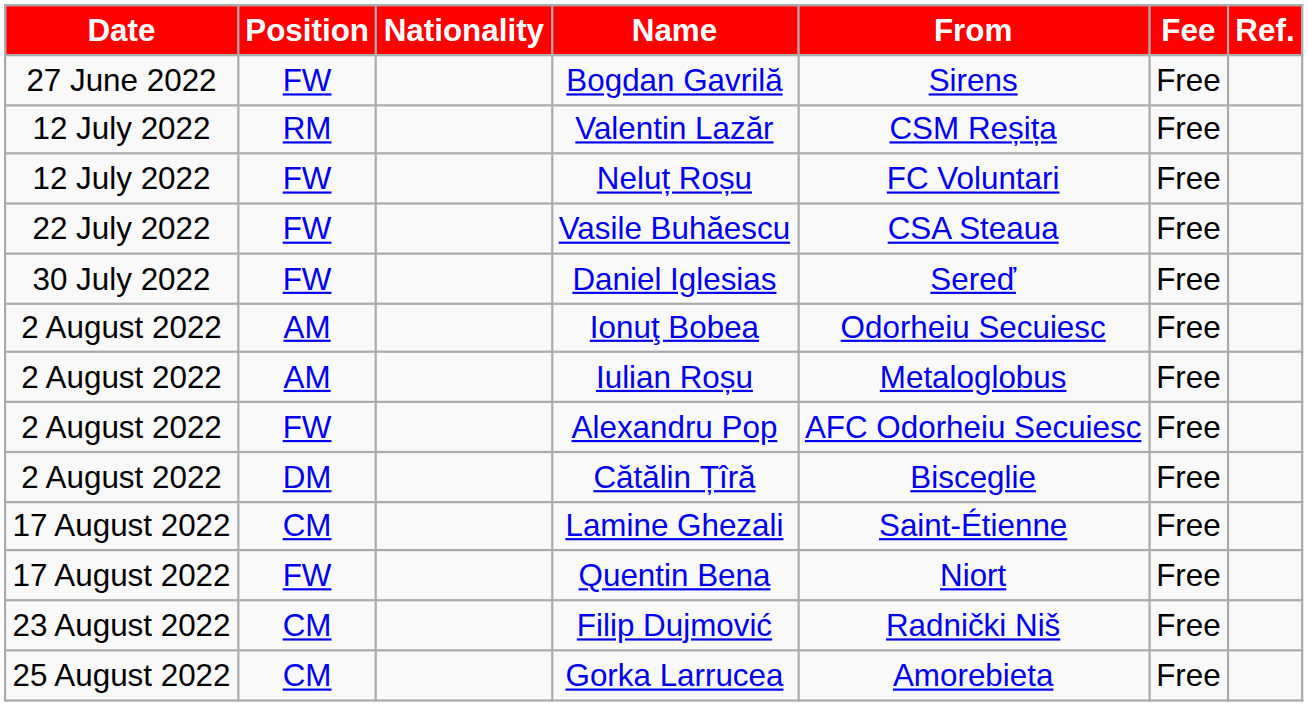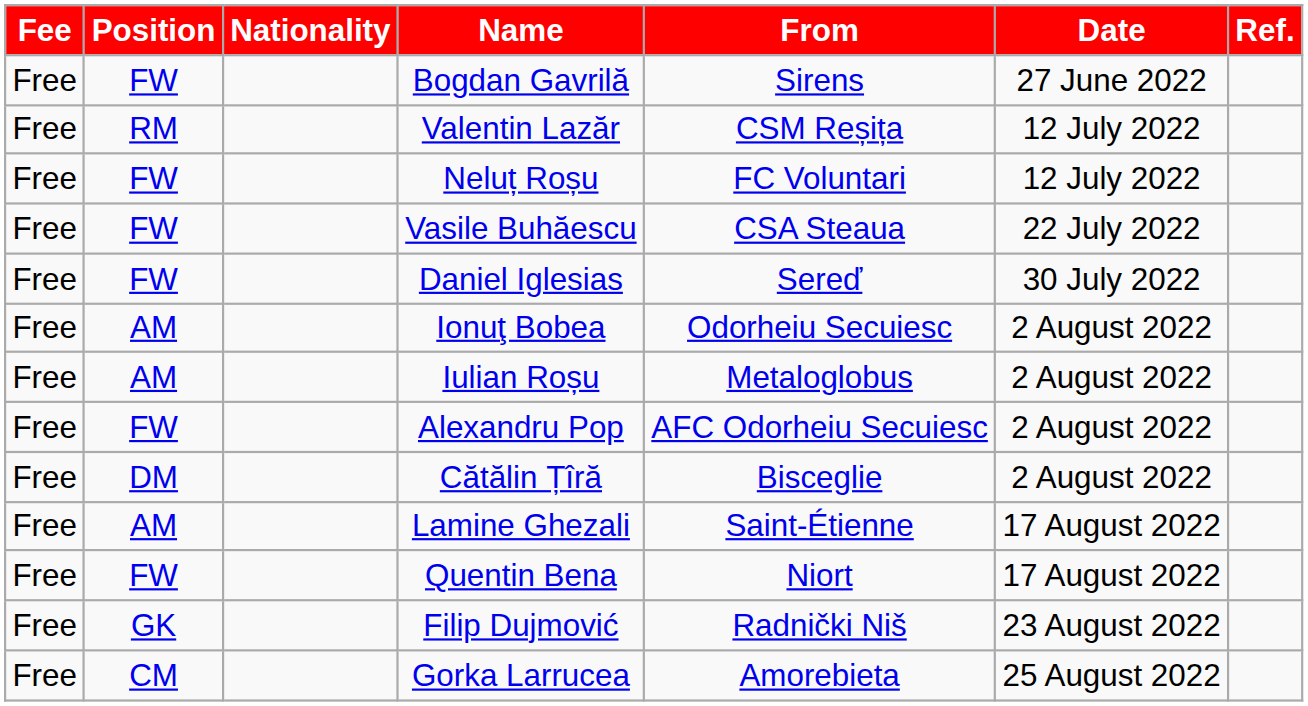columns swapped: Date <-> Fee
Lamine Ghezali | Position: CM -> AM
Filip Dujmović | Position: CM -> GK
